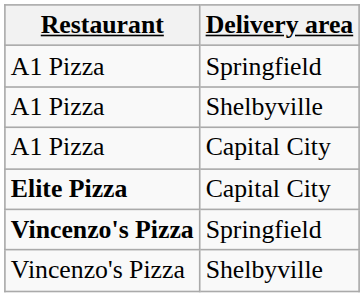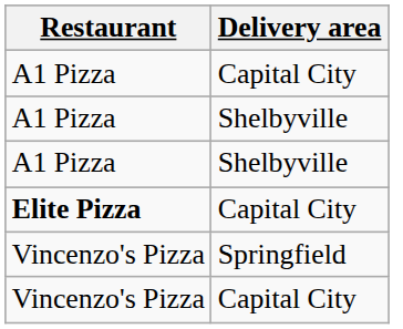row 2 | Delivery area: Springfield -> Capital City
row 4 | Delivery area: Capital City -> Shelbyville
row 6 | Restaurant: bold -> normal
row 7 | Delivery area: Shelbyville -> Capital City
